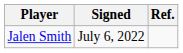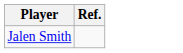- column: Signed | July 6, 2022
